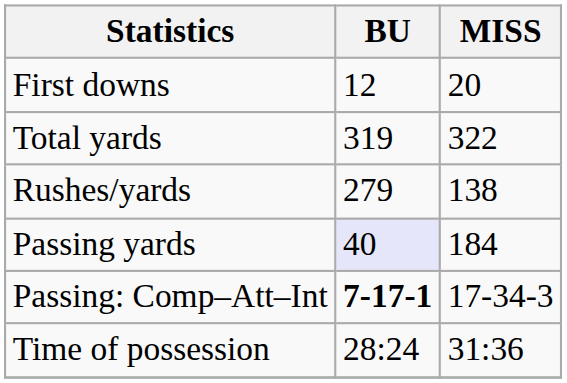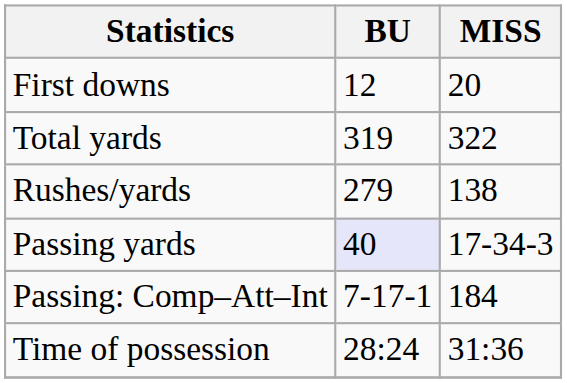Passing yards | MISS: 184 -> 17-34-3
Passing: Comp–Att–Int | BU: bold -> normal
Passing: Comp–Att–Int | MISS: 17-34-3 -> 184
